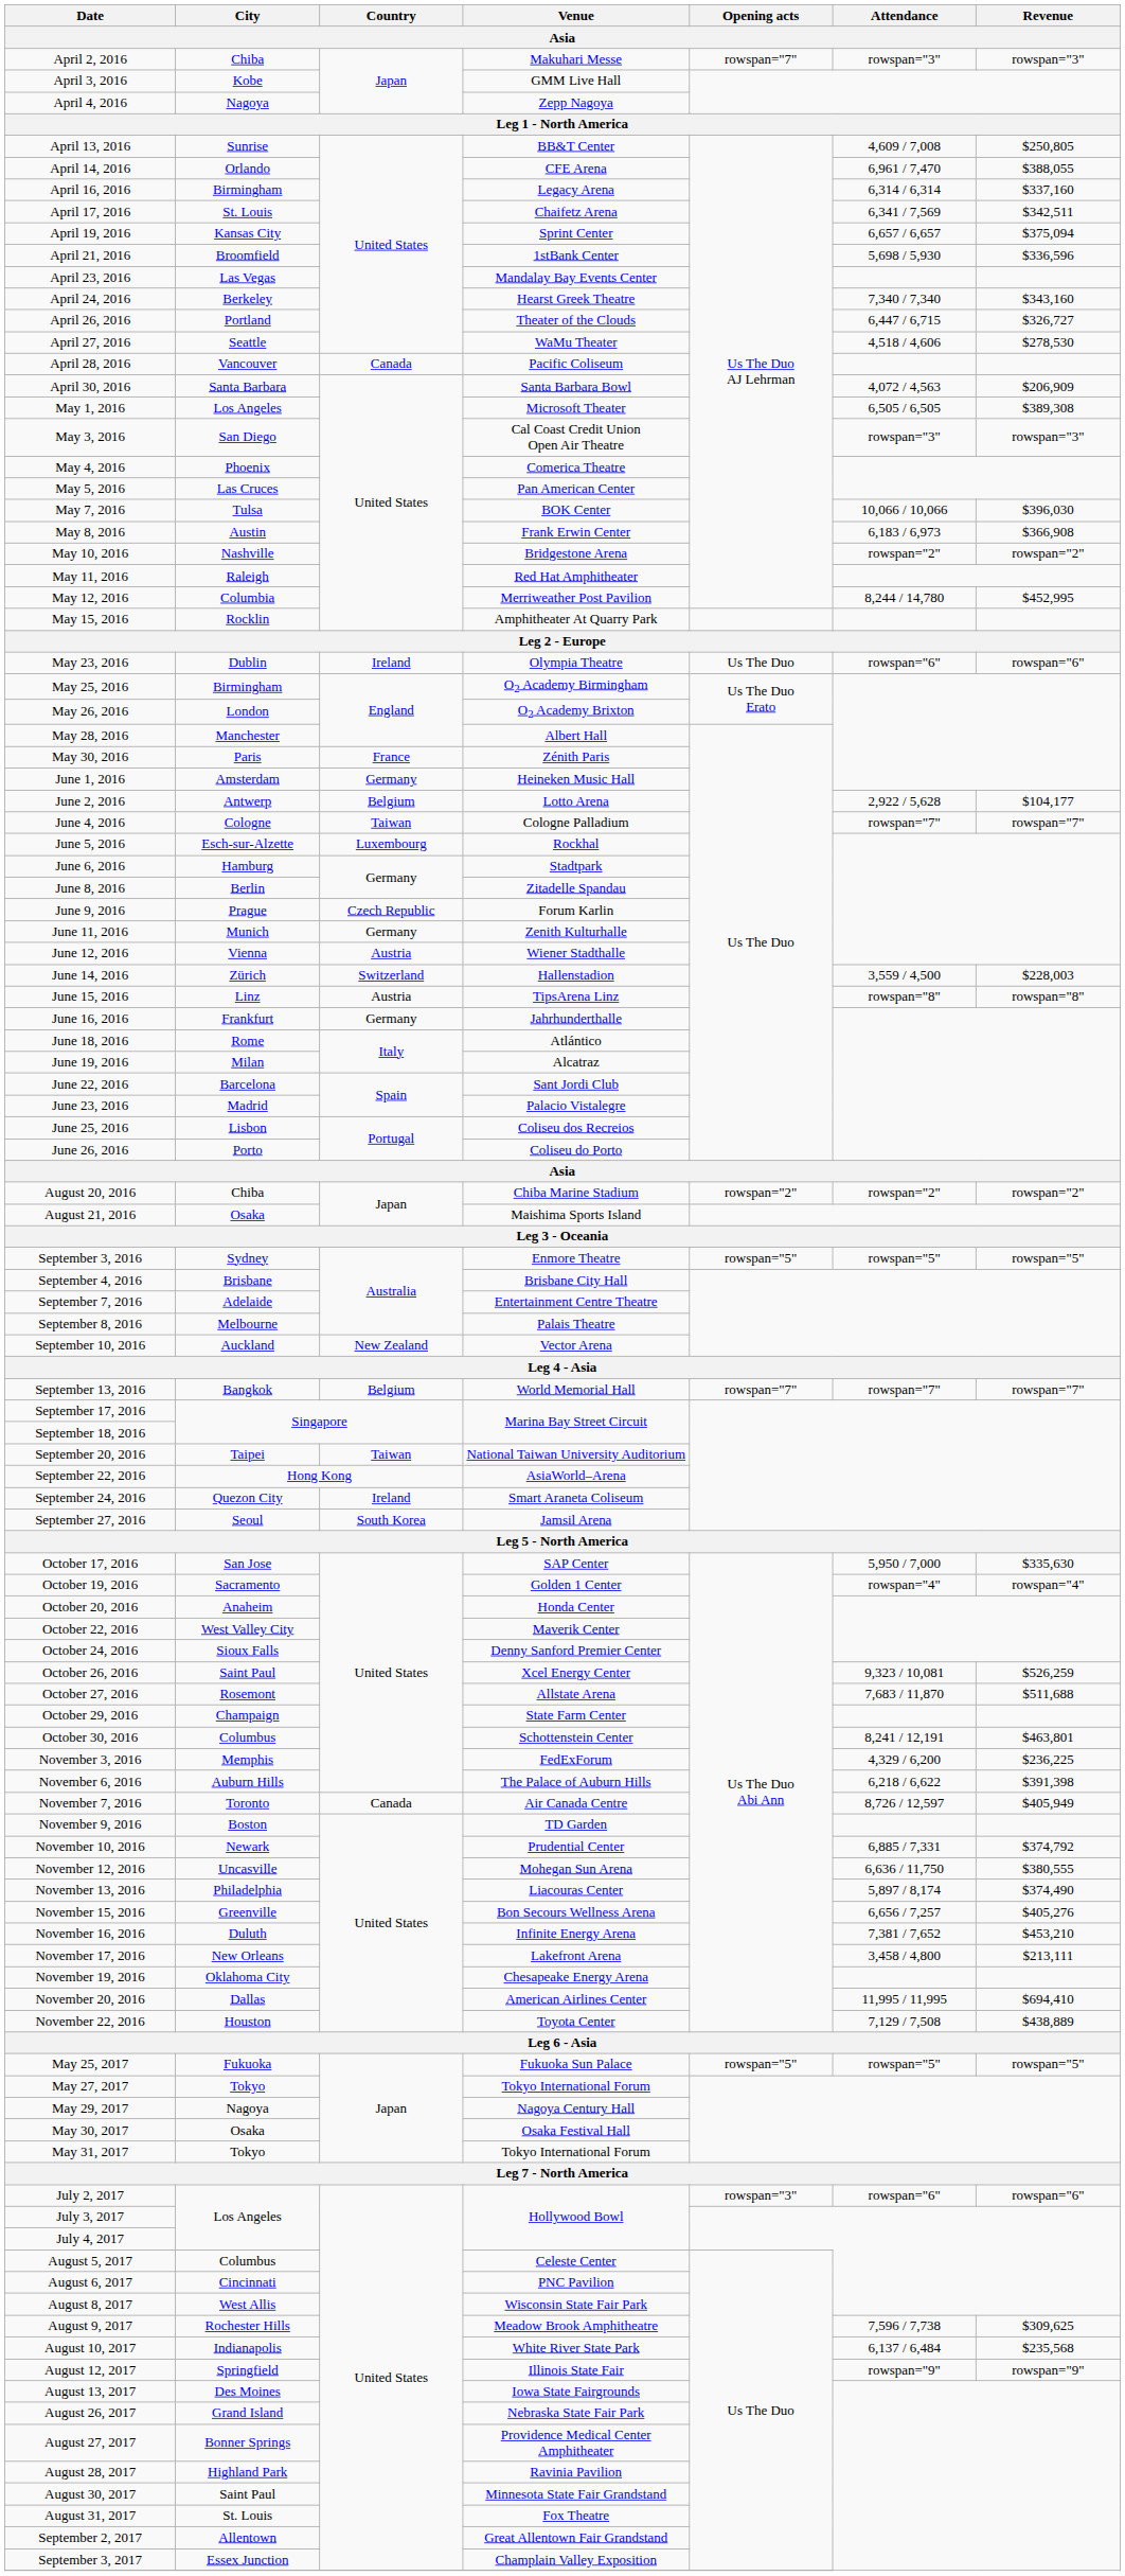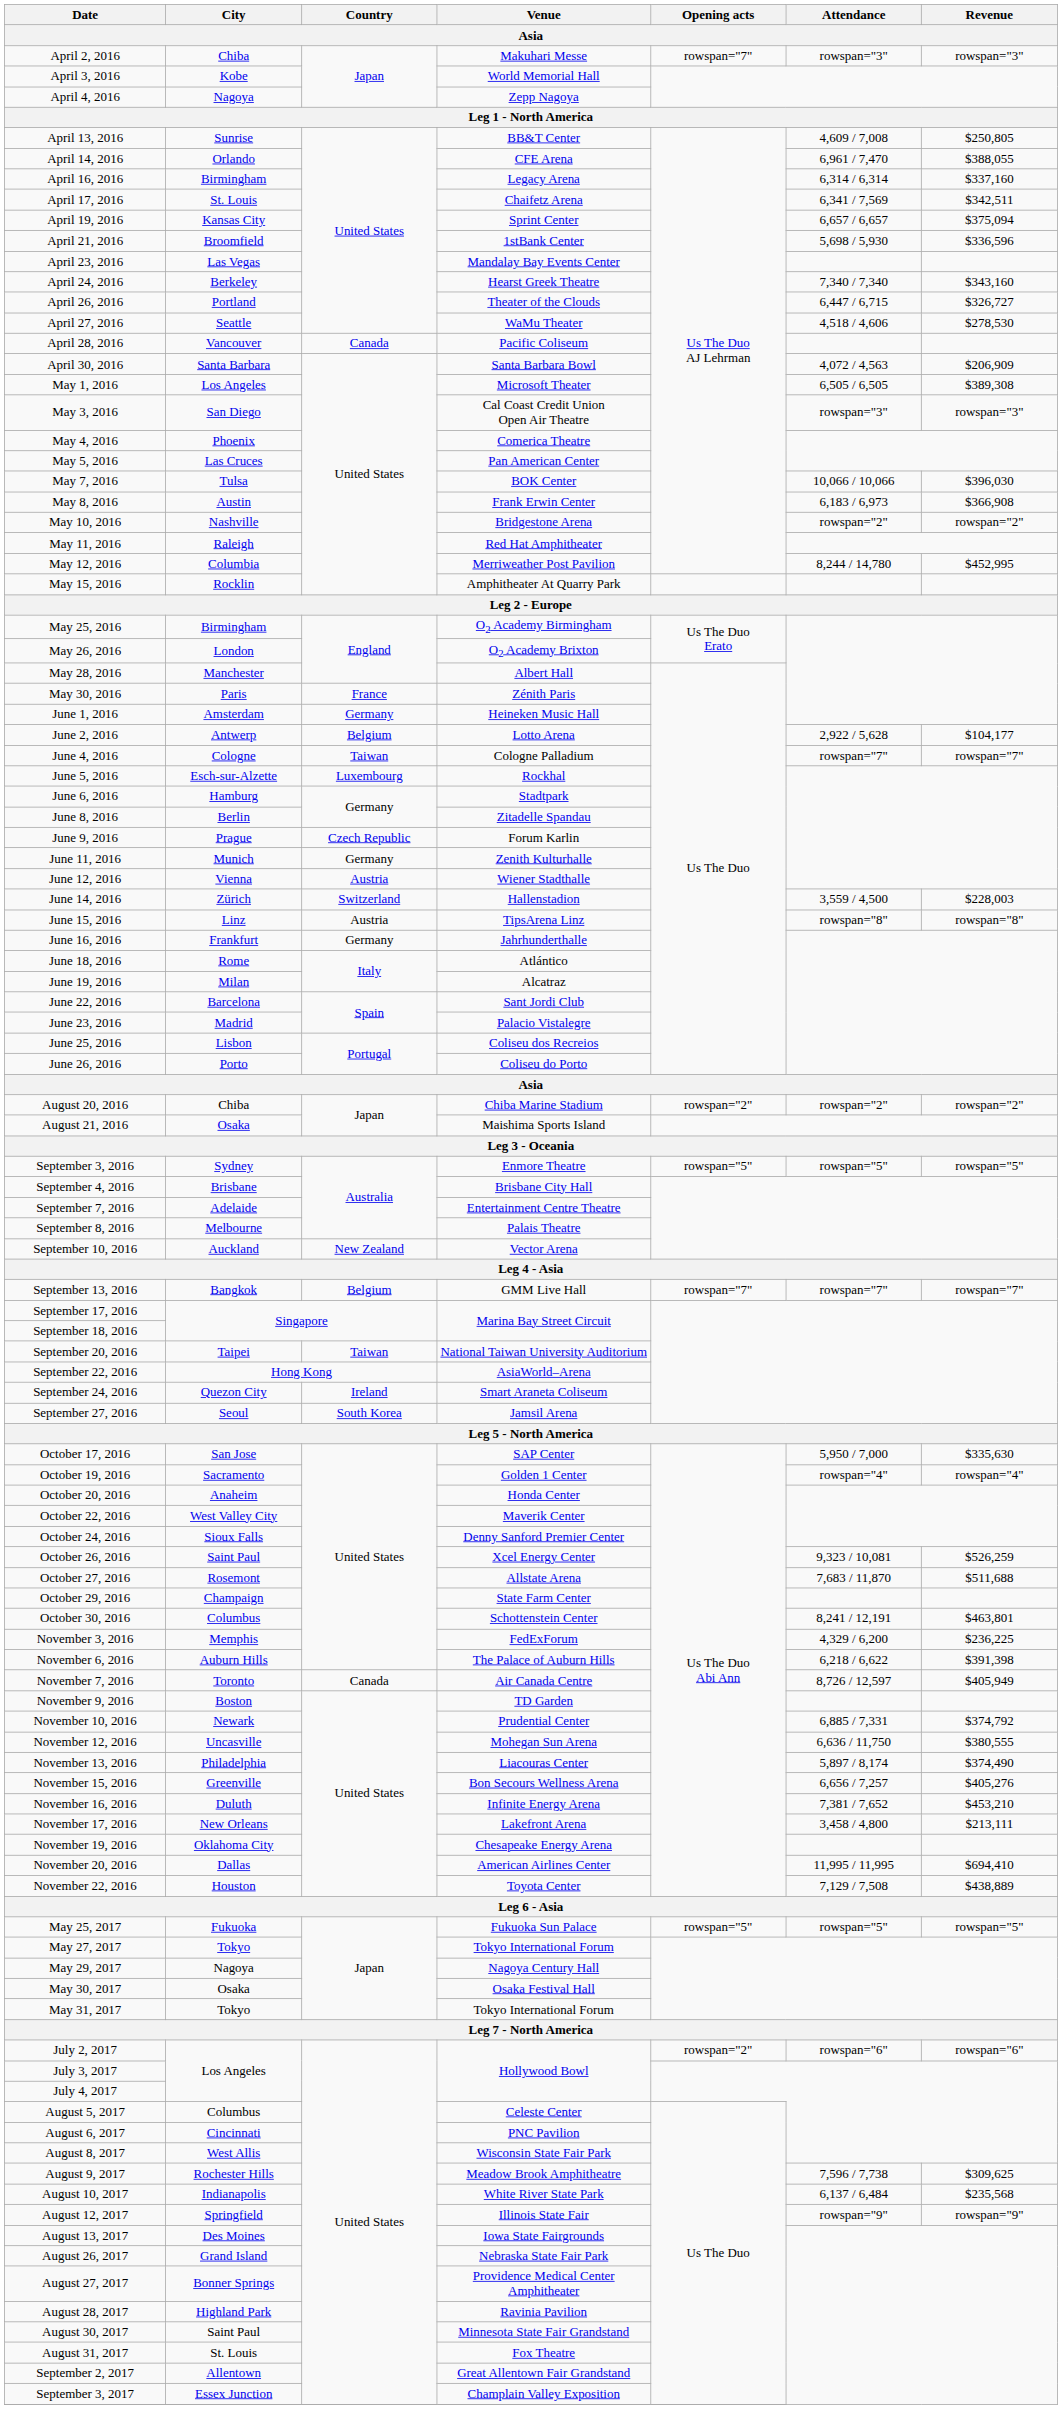April 3, 2016 | Venue: GMM Live Hall -> World Memorial Hall
- row: May 23, 2016 | Dublin | Ireland | Olympia Theatre | Us The Duo | rowspan="6" | rowspan="6"
September 13, 2016 | Venue: World Memorial Hall -> GMM Live Hall
July 2, 2017 | Opening acts: rowspan="3" -> rowspan="2"
